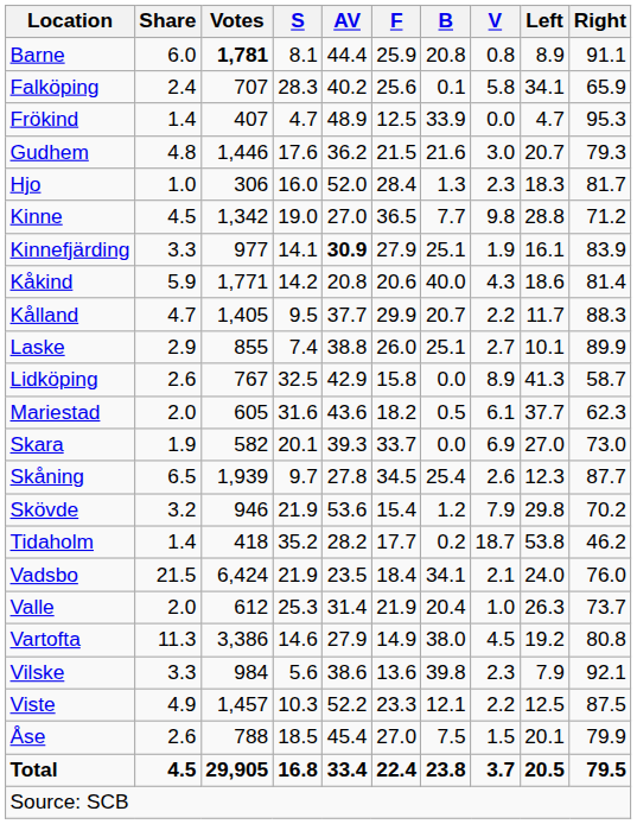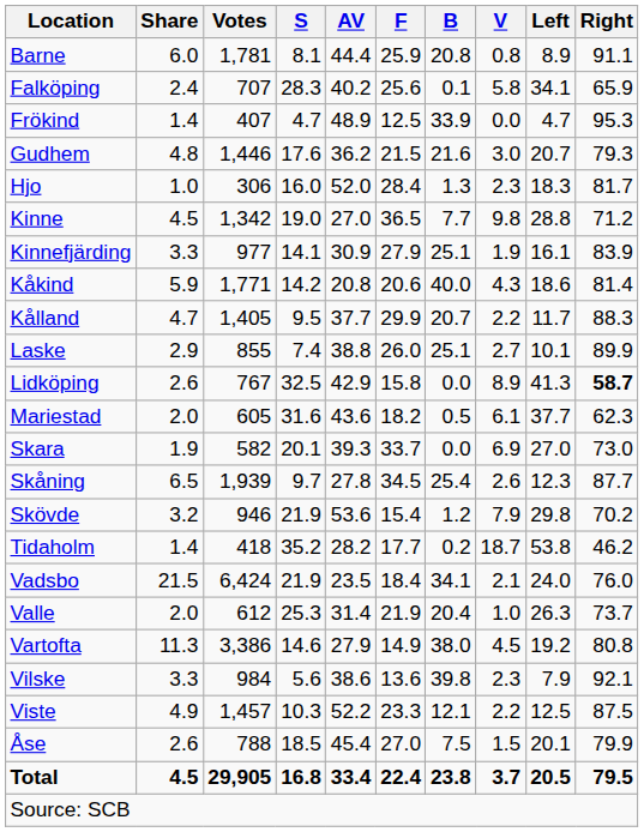Barne | Votes: bold -> normal
Kinnefjärding | AV: bold -> normal
Lidköping | Right: normal -> bold
